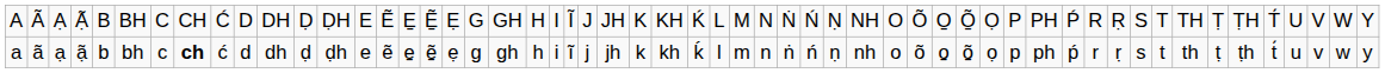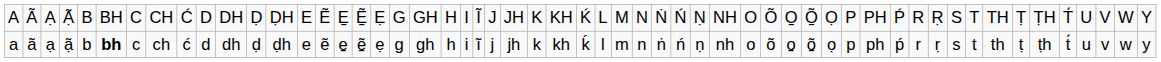a | column 6: normal -> bold
a | column 8: bold -> normal
